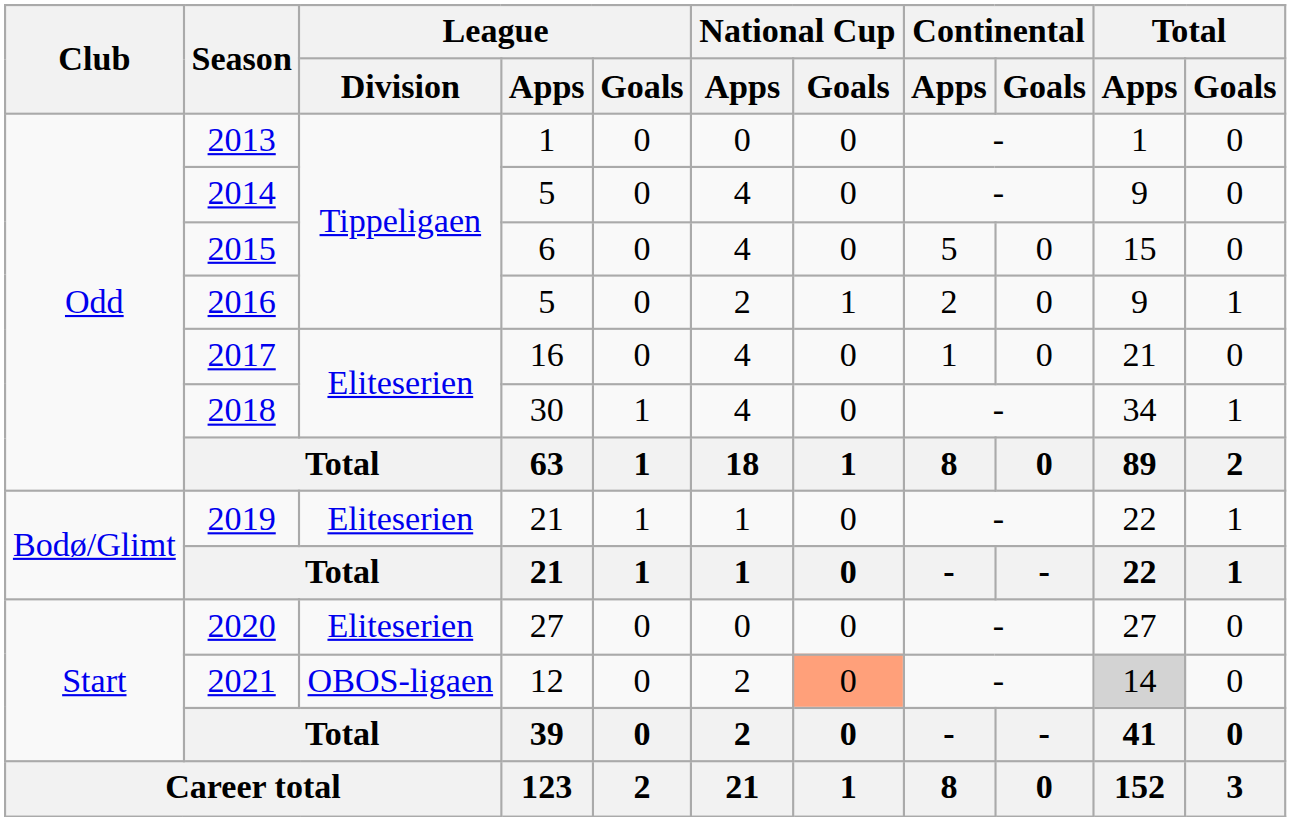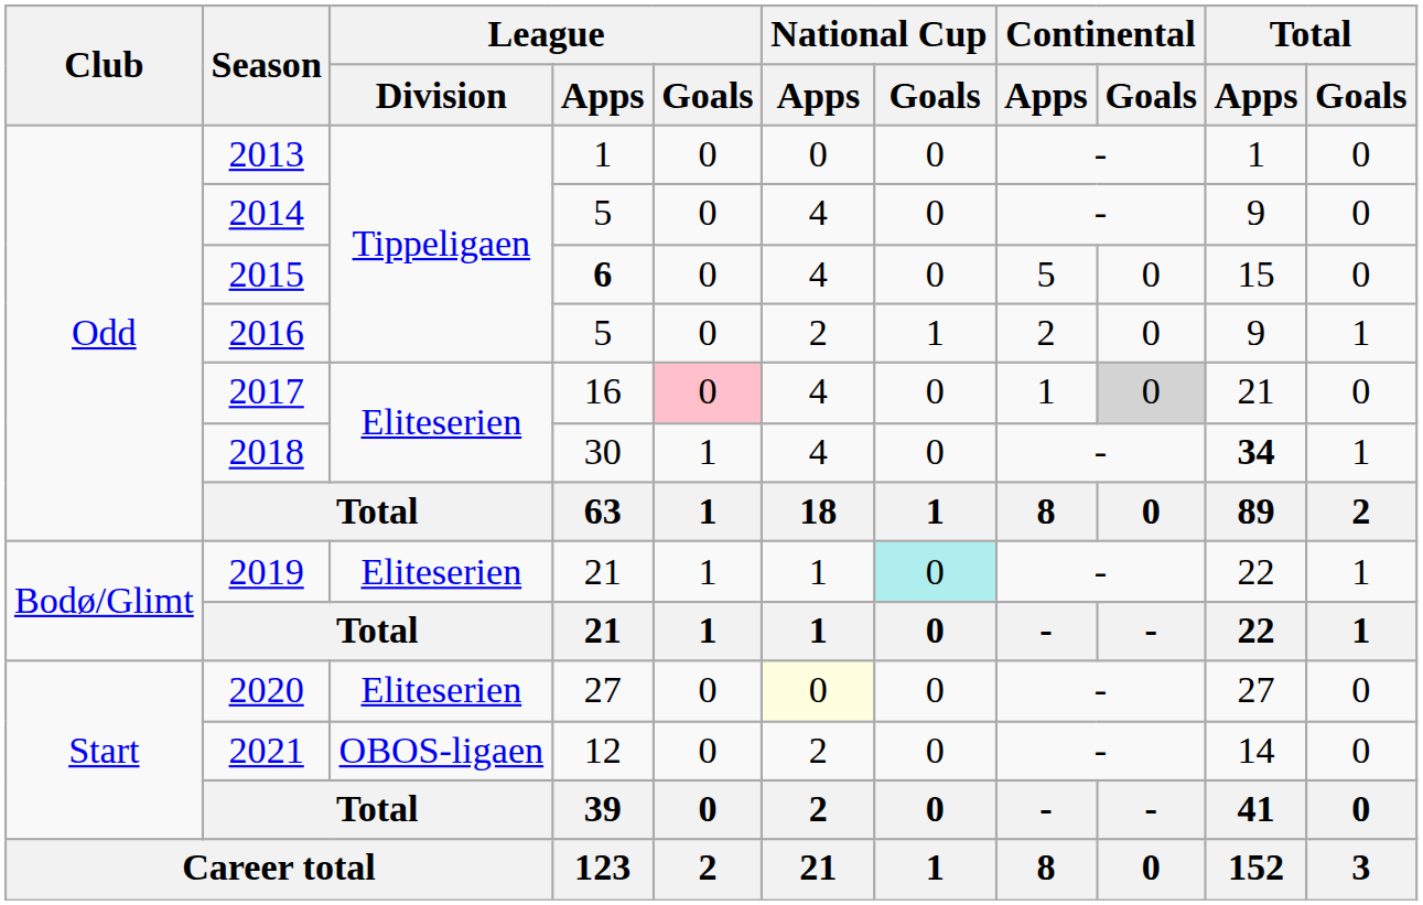2015 | League / Apps: normal -> bold
2017 | League / Goals: no background -> pink background
2017 | Continental / Goals: no background -> lightgrey background
2018 | Total / Apps: normal -> bold
2019 | National Cup / Goals: no background -> paleturquoise background
2020 | National Cup / Apps: no background -> lightyellow background
2021 | National Cup / Goals: lightsalmon background -> no background
2021 | Total / Apps: lightgrey background -> no background
